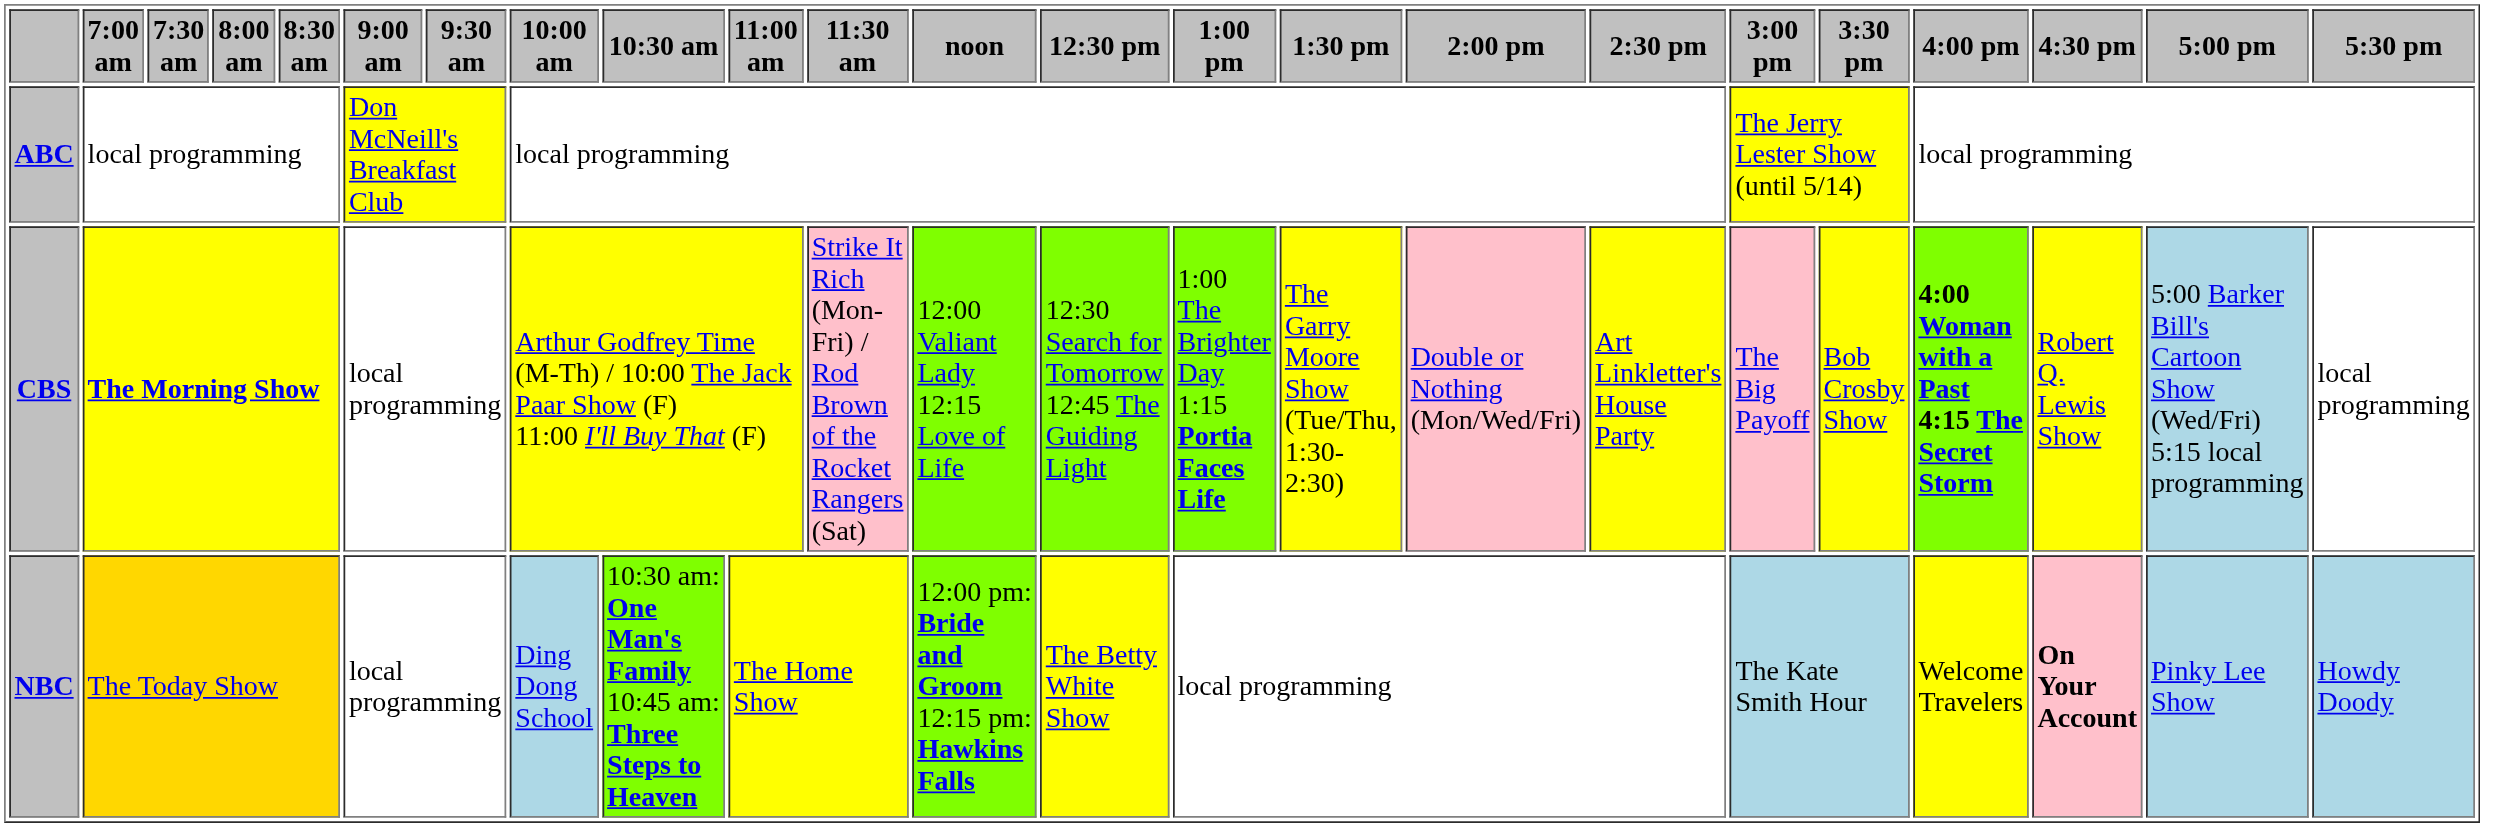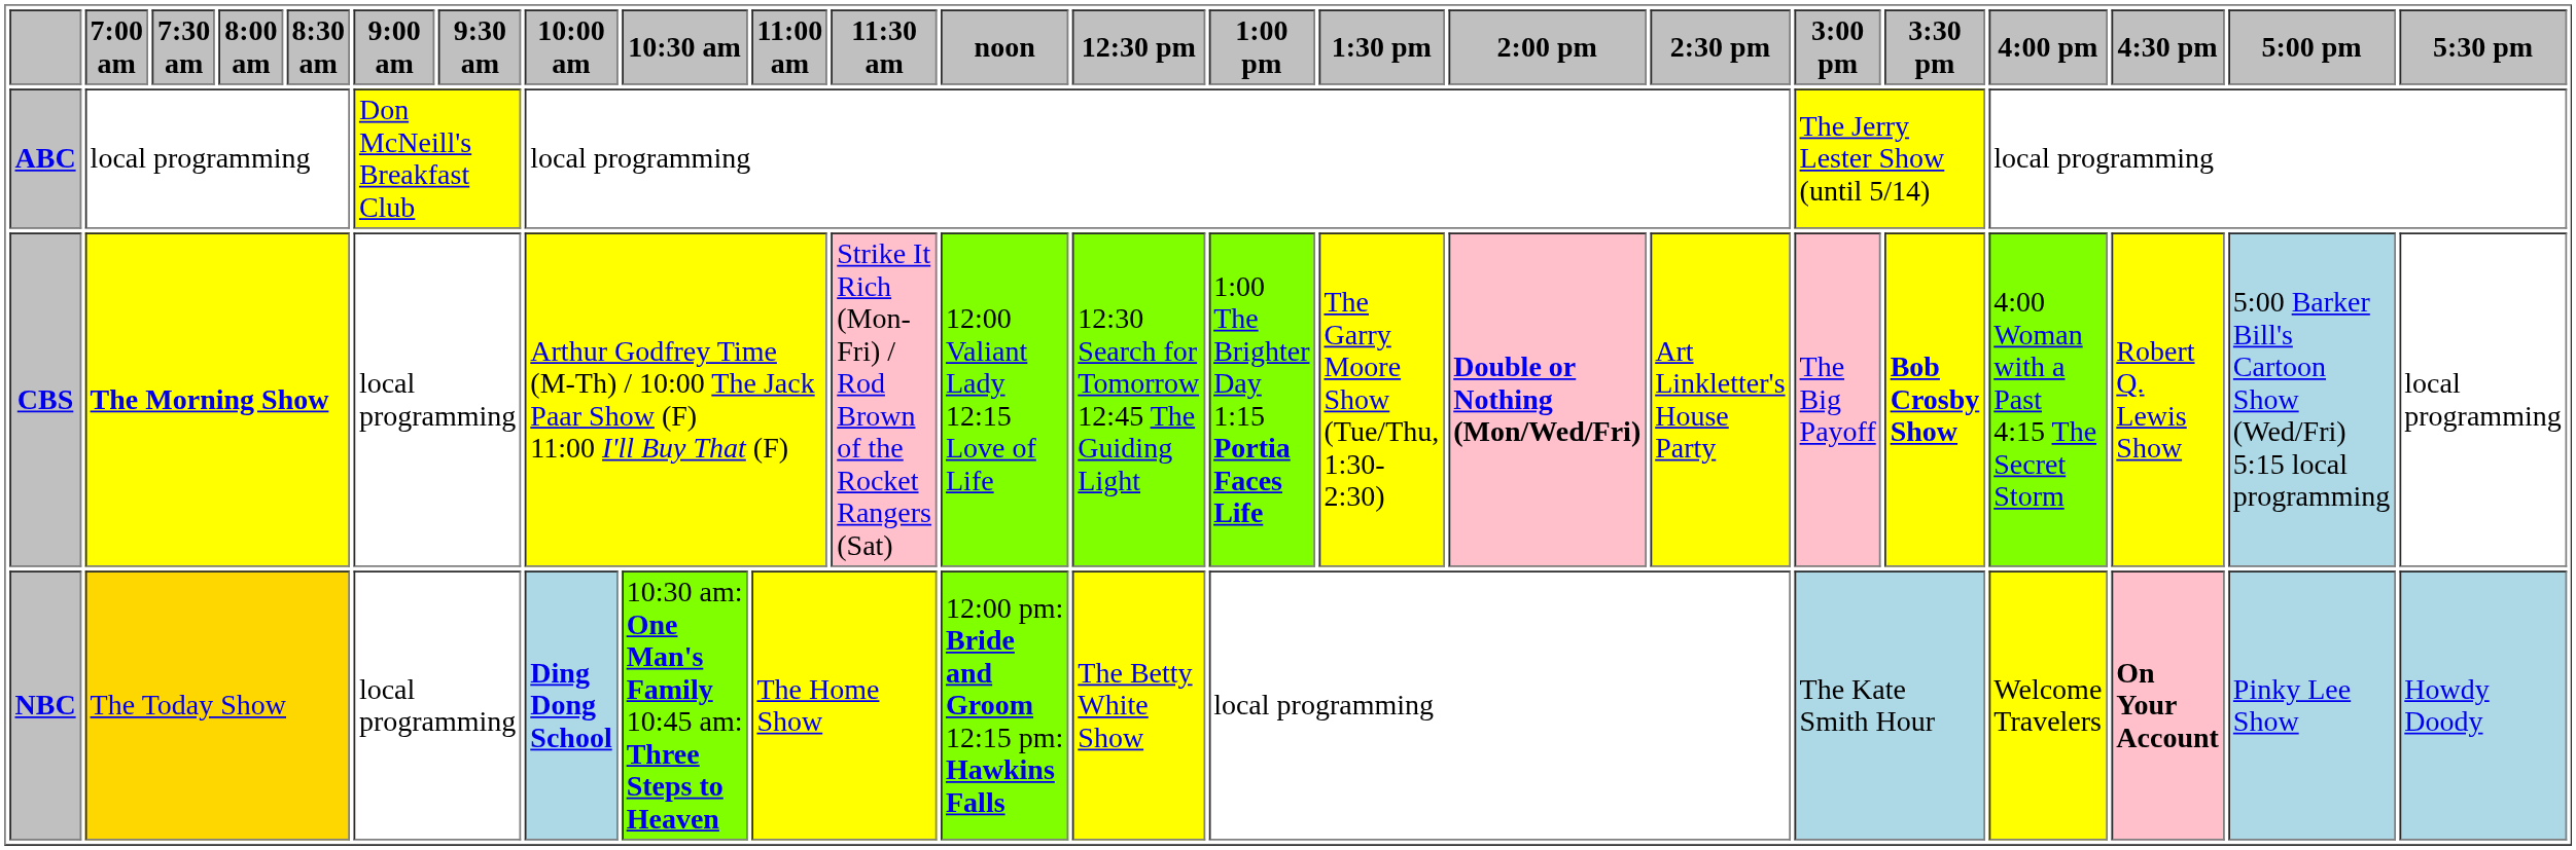CBS | 2:00 pm: normal -> bold
CBS | 3:30 pm: normal -> bold
CBS | 4:00 pm: bold -> normal
NBC | 10:00 am: normal -> bold
